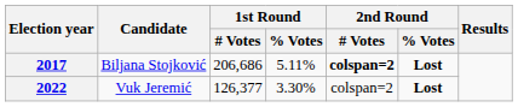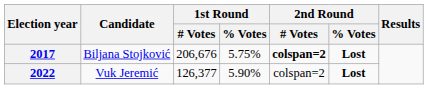2017 | 1st Round / # Votes: 206,686 -> 206,676
2017 | 1st Round / % Votes: 5.11% -> 5.75%
2022 | 1st Round / % Votes: 3.30% -> 5.90%
